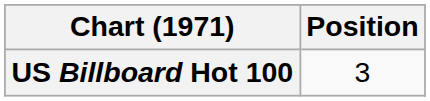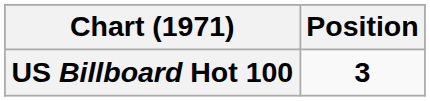US Billboard Hot 100 | Position: normal -> bold
